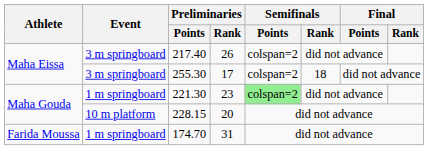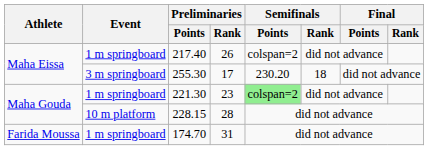217.40 | Event: 3 m springboard -> 1 m springboard
255.30 | Semifinals / Points: colspan=2 -> 230.20
228.15 | Preliminaries / Rank: 20 -> 28
